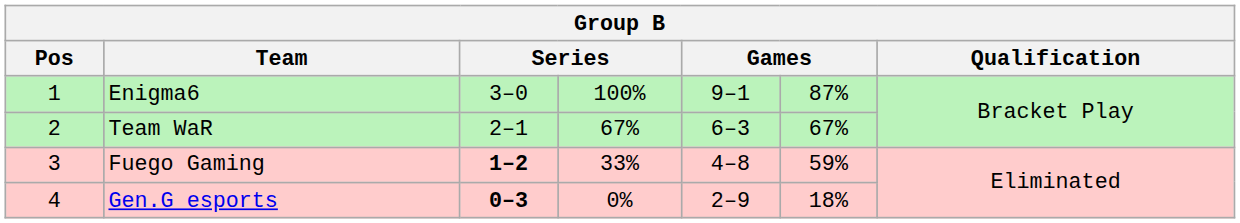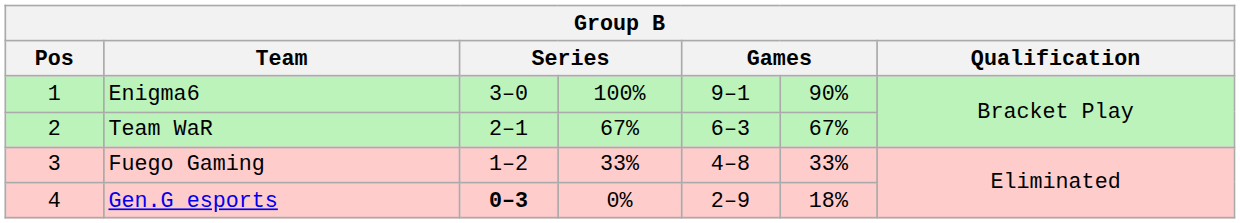Enigma6 | column 6: 87% -> 90%
Fuego Gaming | column 3: bold -> normal
Fuego Gaming | column 6: 59% -> 33%
